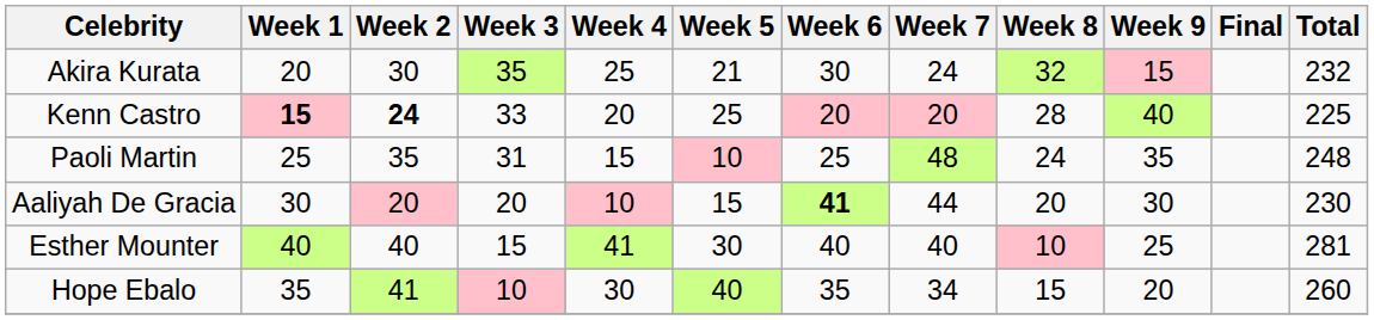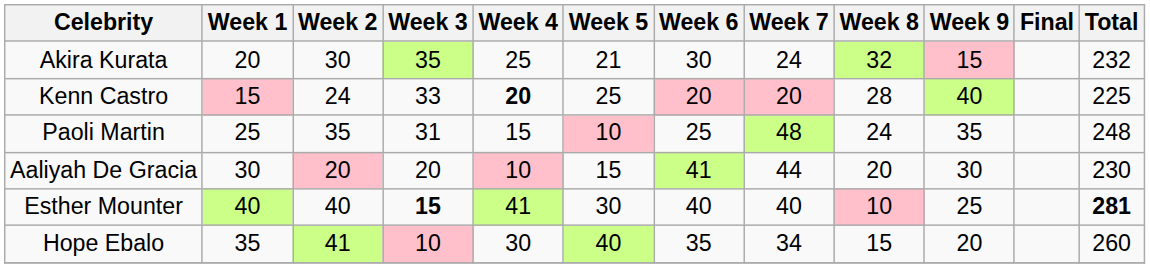Kenn Castro | Week 1: bold -> normal
Kenn Castro | Week 2: bold -> normal
Kenn Castro | Week 4: normal -> bold
Aaliyah De Gracia | Week 6: bold -> normal
Esther Mounter | Week 3: normal -> bold
Esther Mounter | Total: normal -> bold
